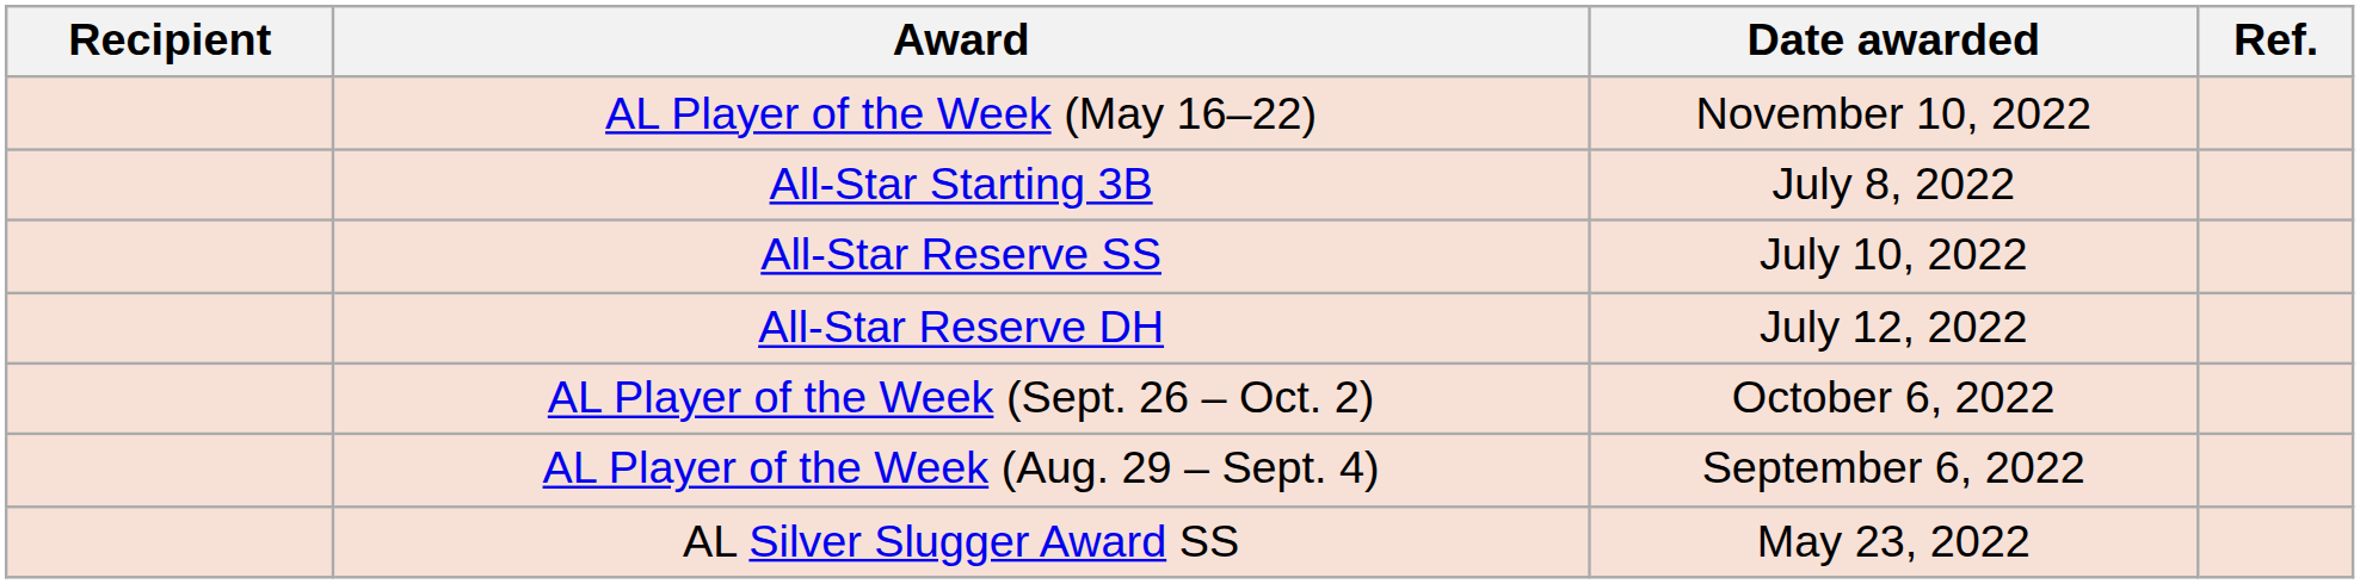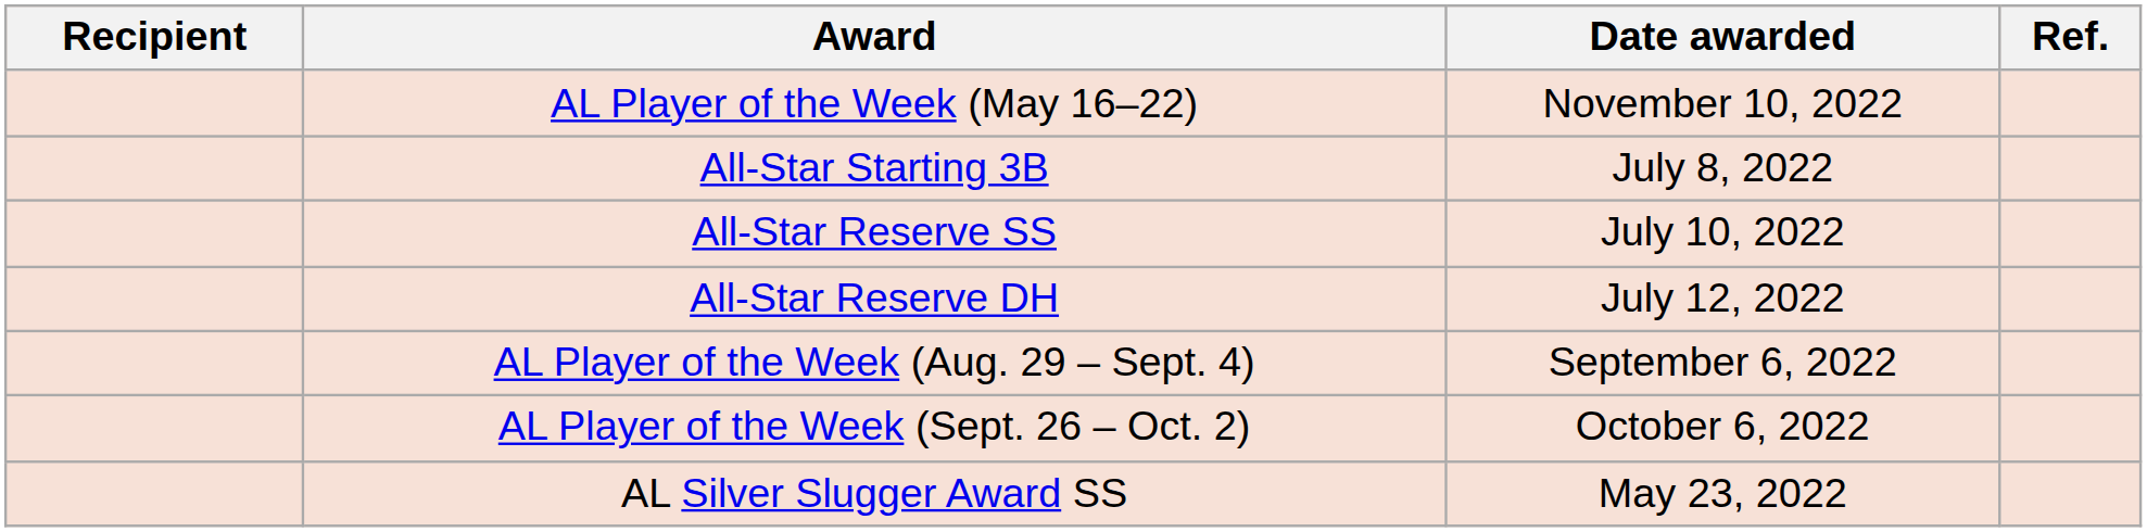rows swapped: AL Player of the Week (Aug. 29 – Sept. 4) <-> AL Player of the Week (Sept. 26 – Oct. 2)
